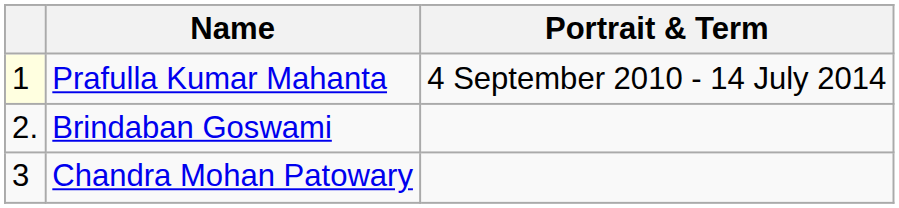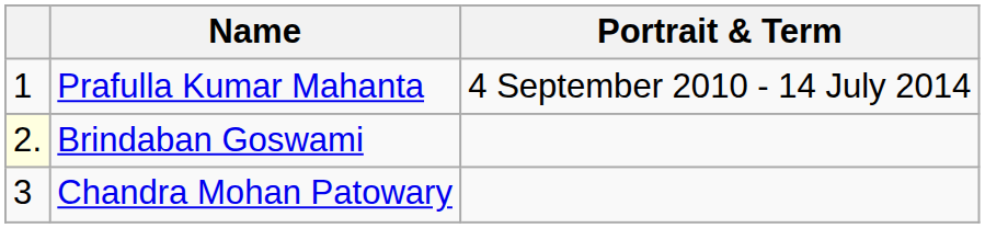Prafulla Kumar Mahanta | column 1: lightyellow background -> no background
Brindaban Goswami | column 1: no background -> lightyellow background
